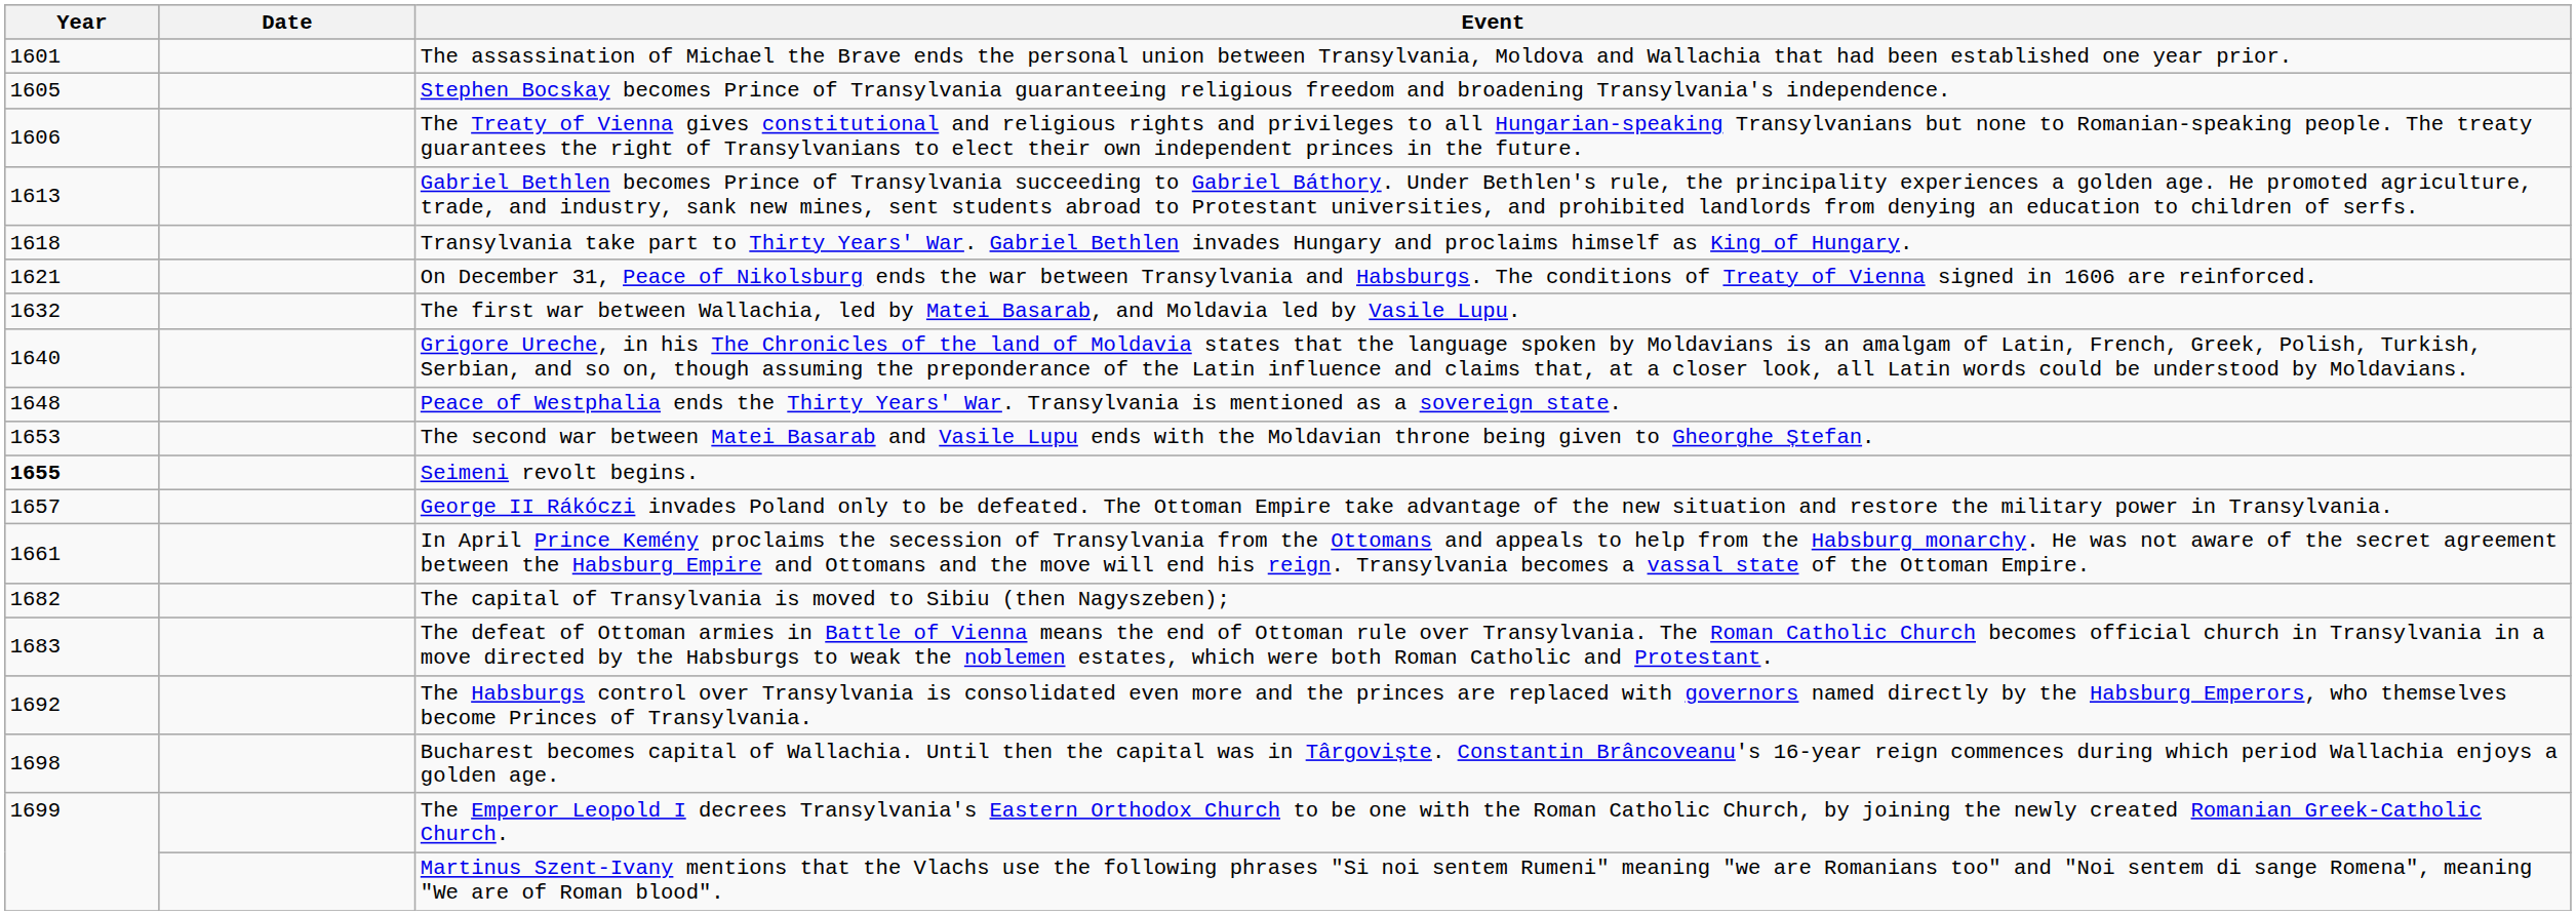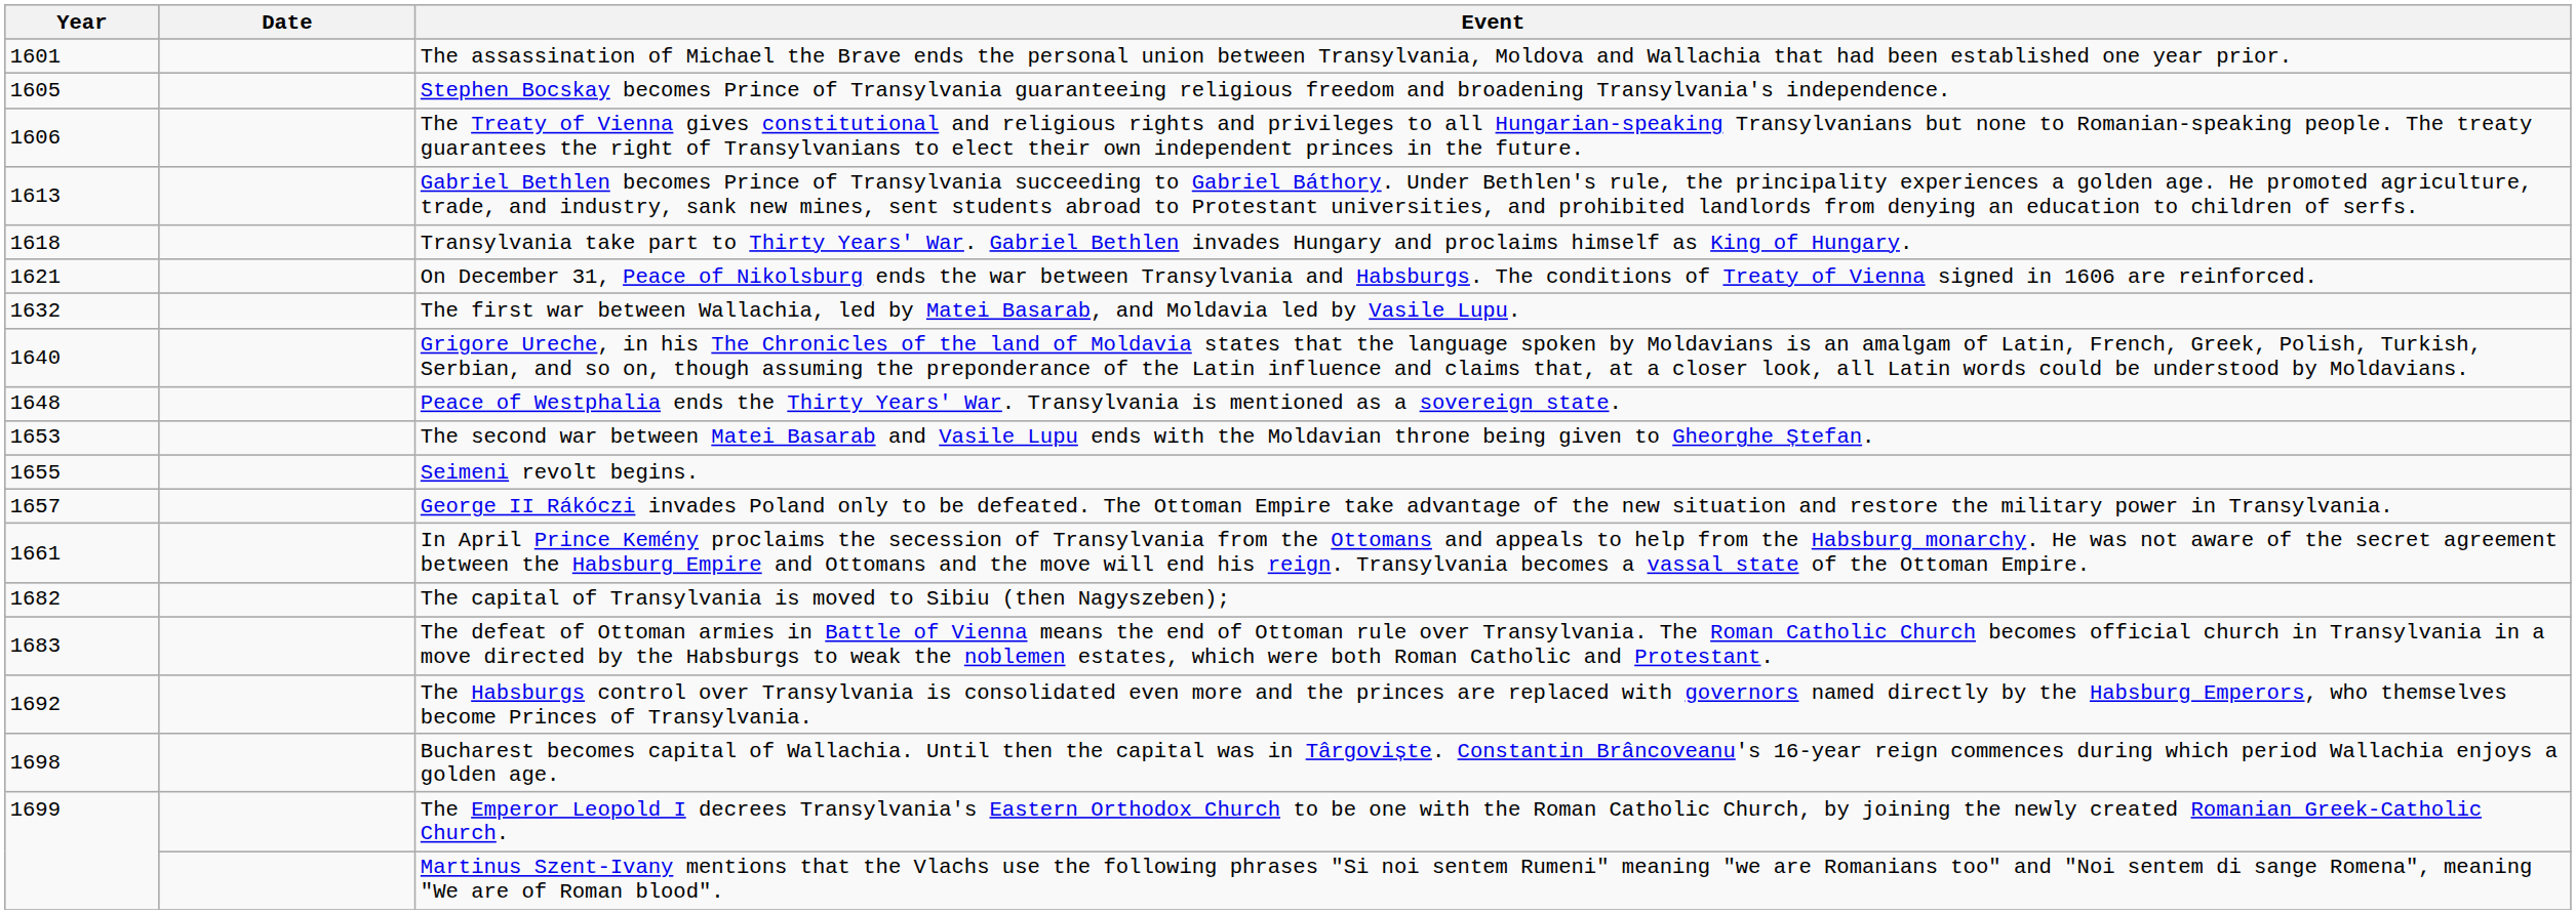Seimeni revolt begins. | Year: bold -> normal
